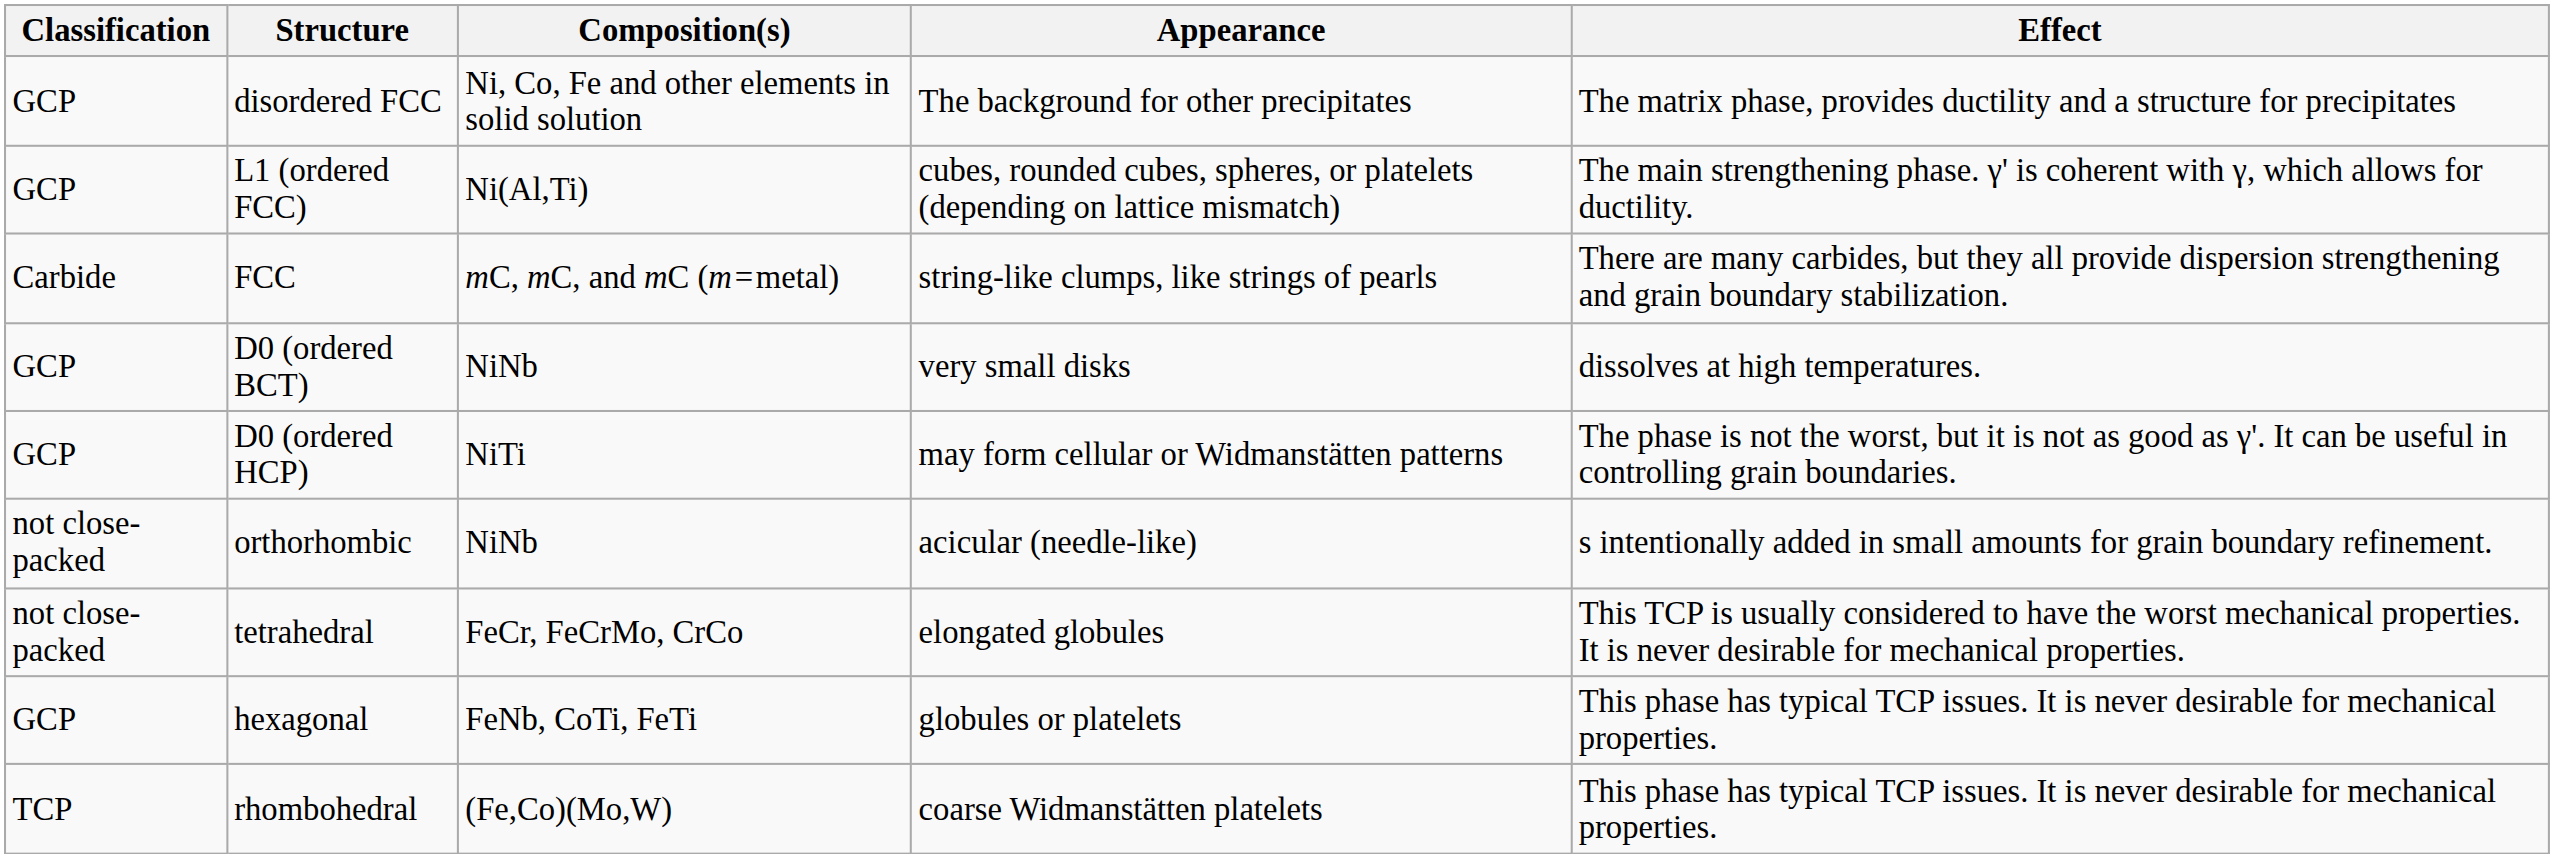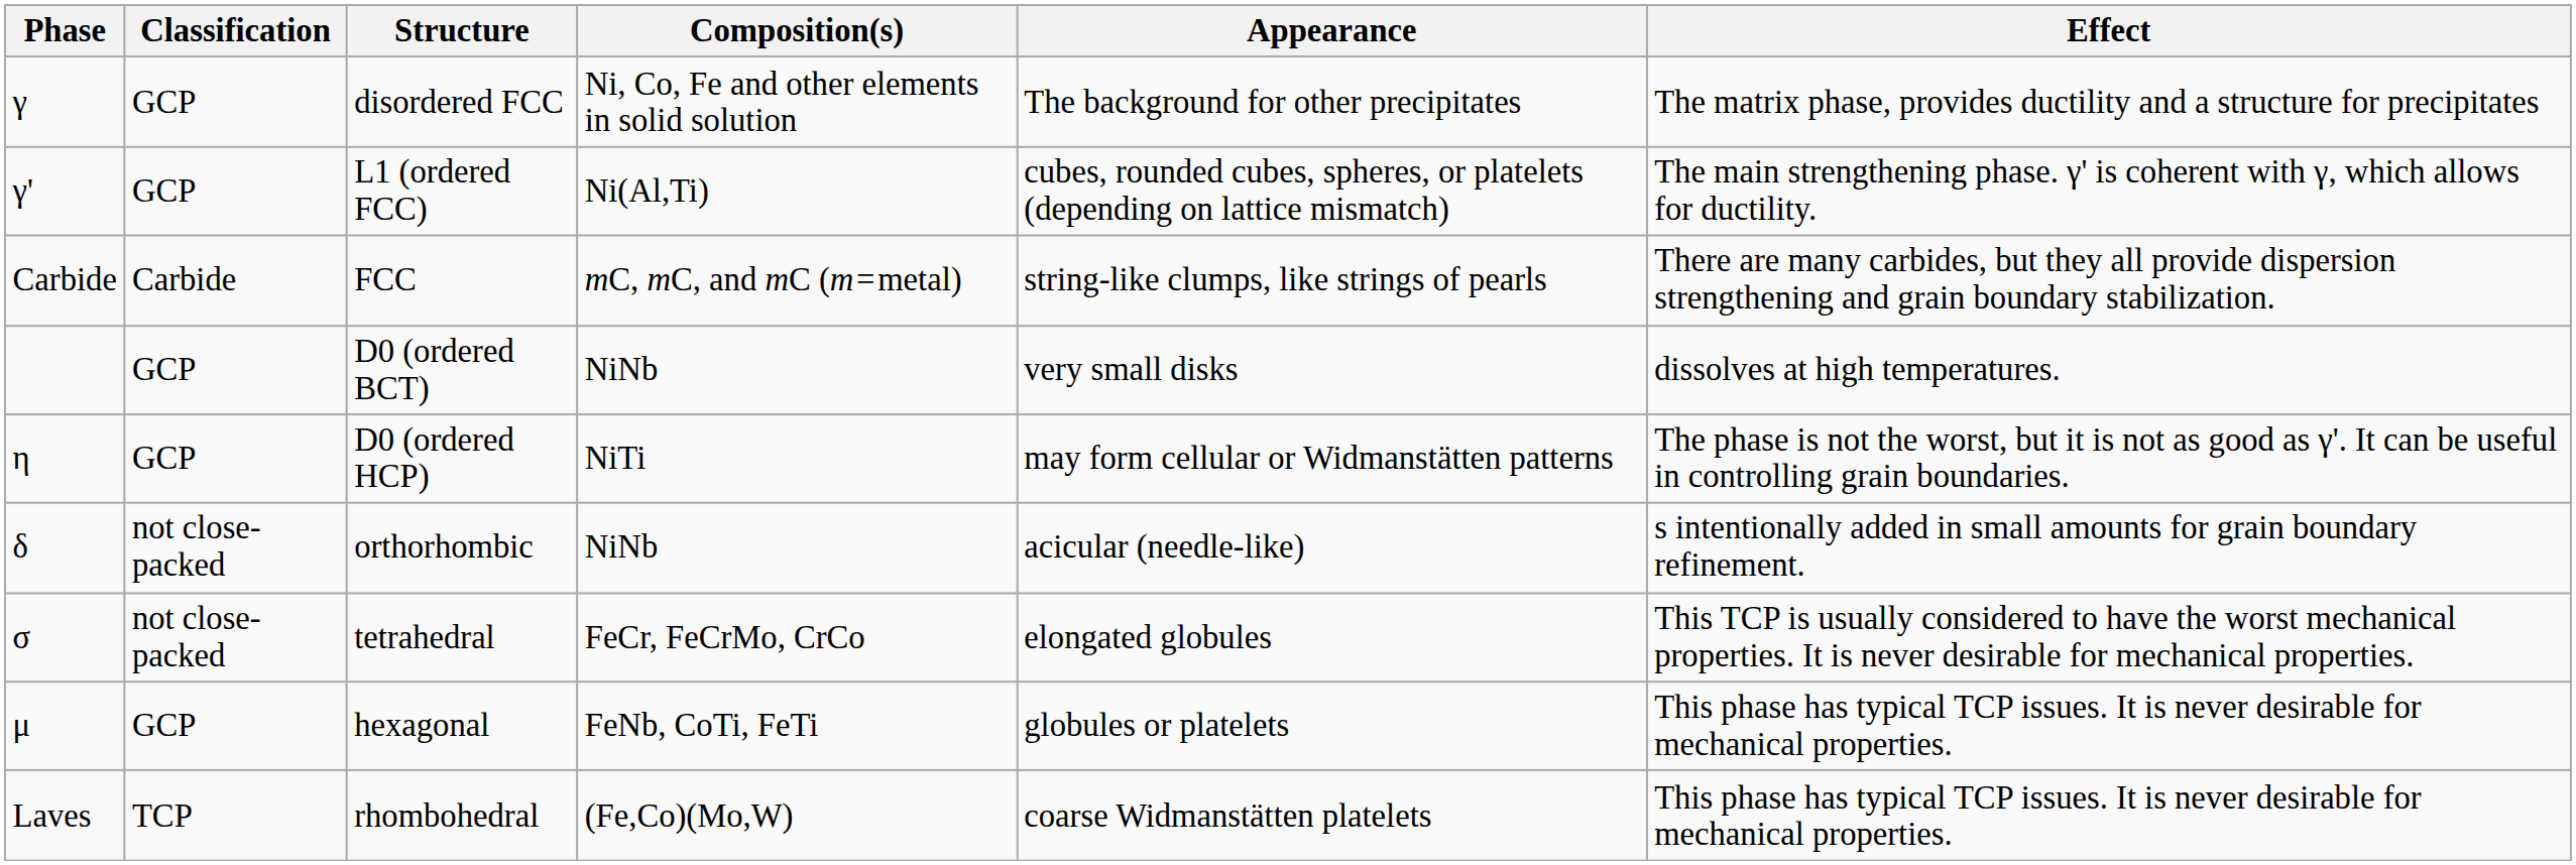+ column: Phase | γ | γ' | Carbide | η | δ | σ | μ | Laves
